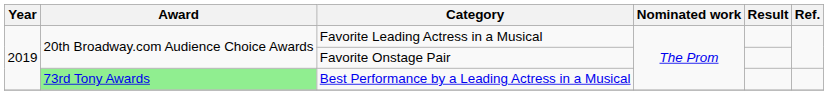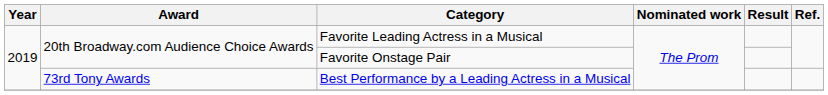Best Performance by a Leading Actress in a Musical | Award: lightgreen background -> no background
